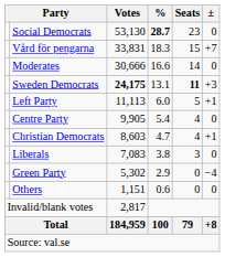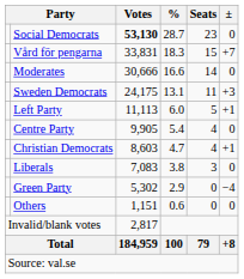Social Democrats | Votes: normal -> bold
Social Democrats | %: bold -> normal
Sweden Democrats | Votes: bold -> normal
Sweden Democrats | Seats: bold -> normal
